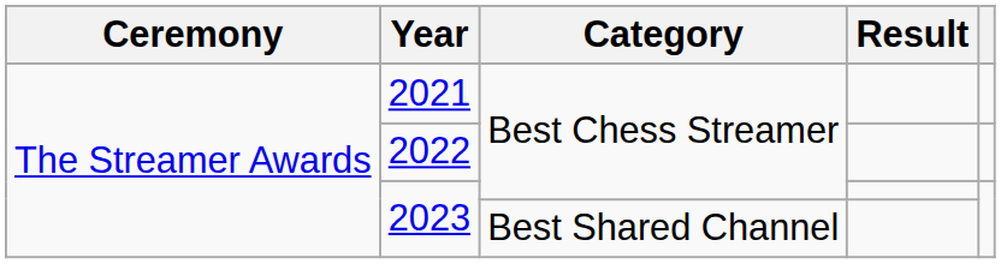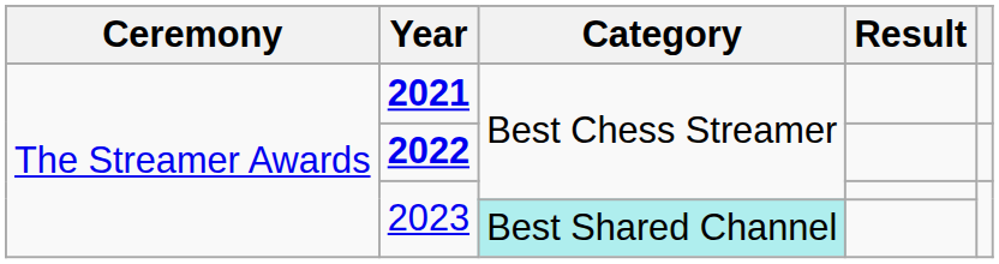2021 | Year: normal -> bold
2022 | Year: normal -> bold
2023 / Best Shared Channel | Category: no background -> paleturquoise background
